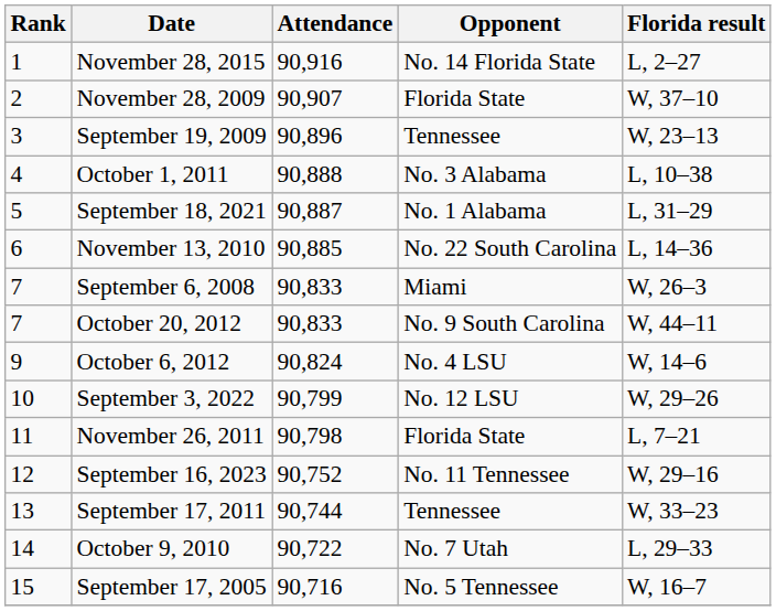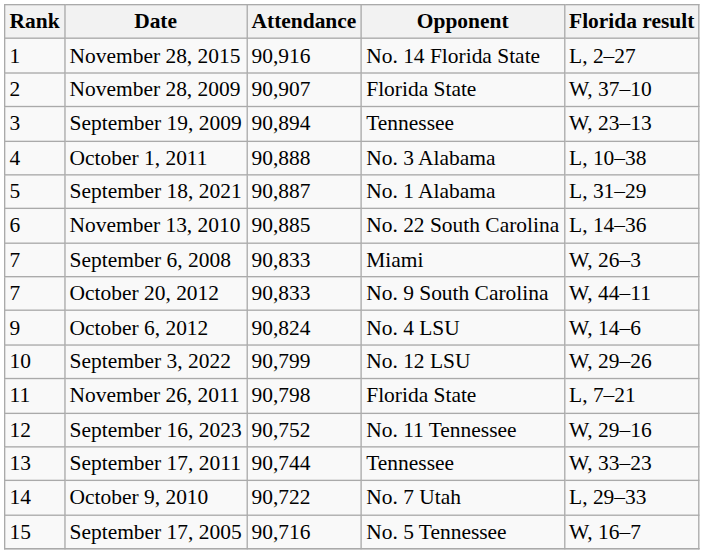September 19, 2009 | Attendance: 90,896 -> 90,894
